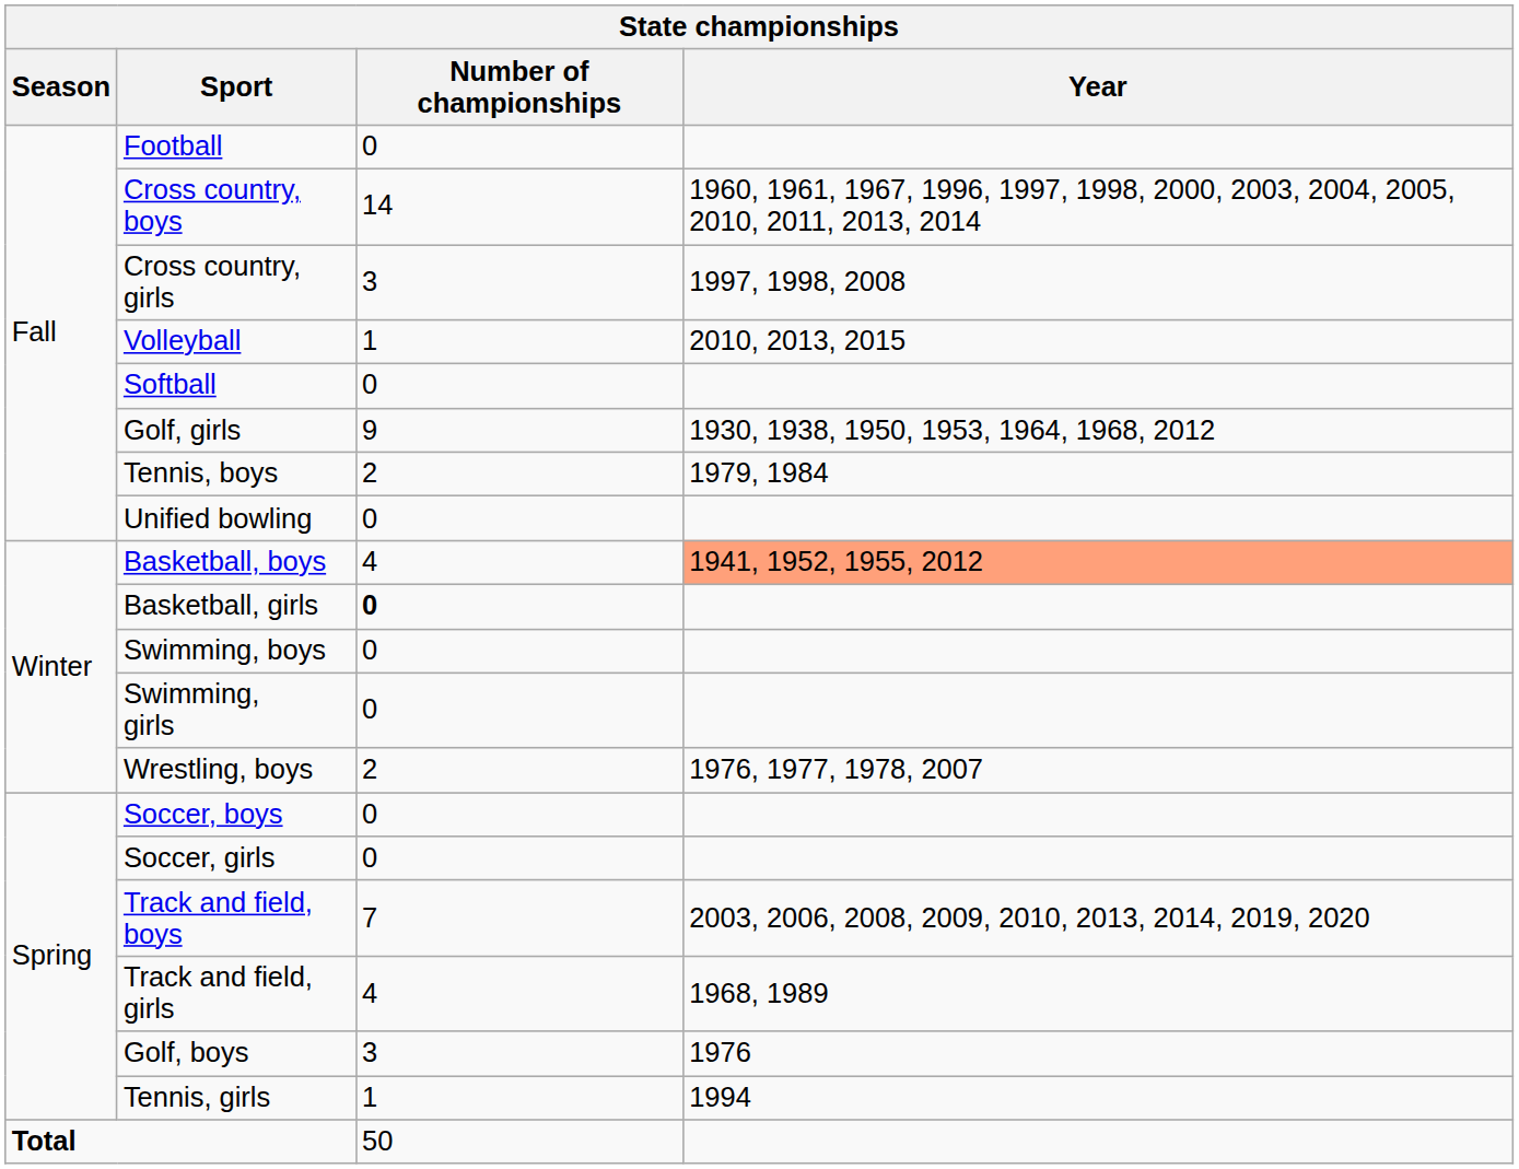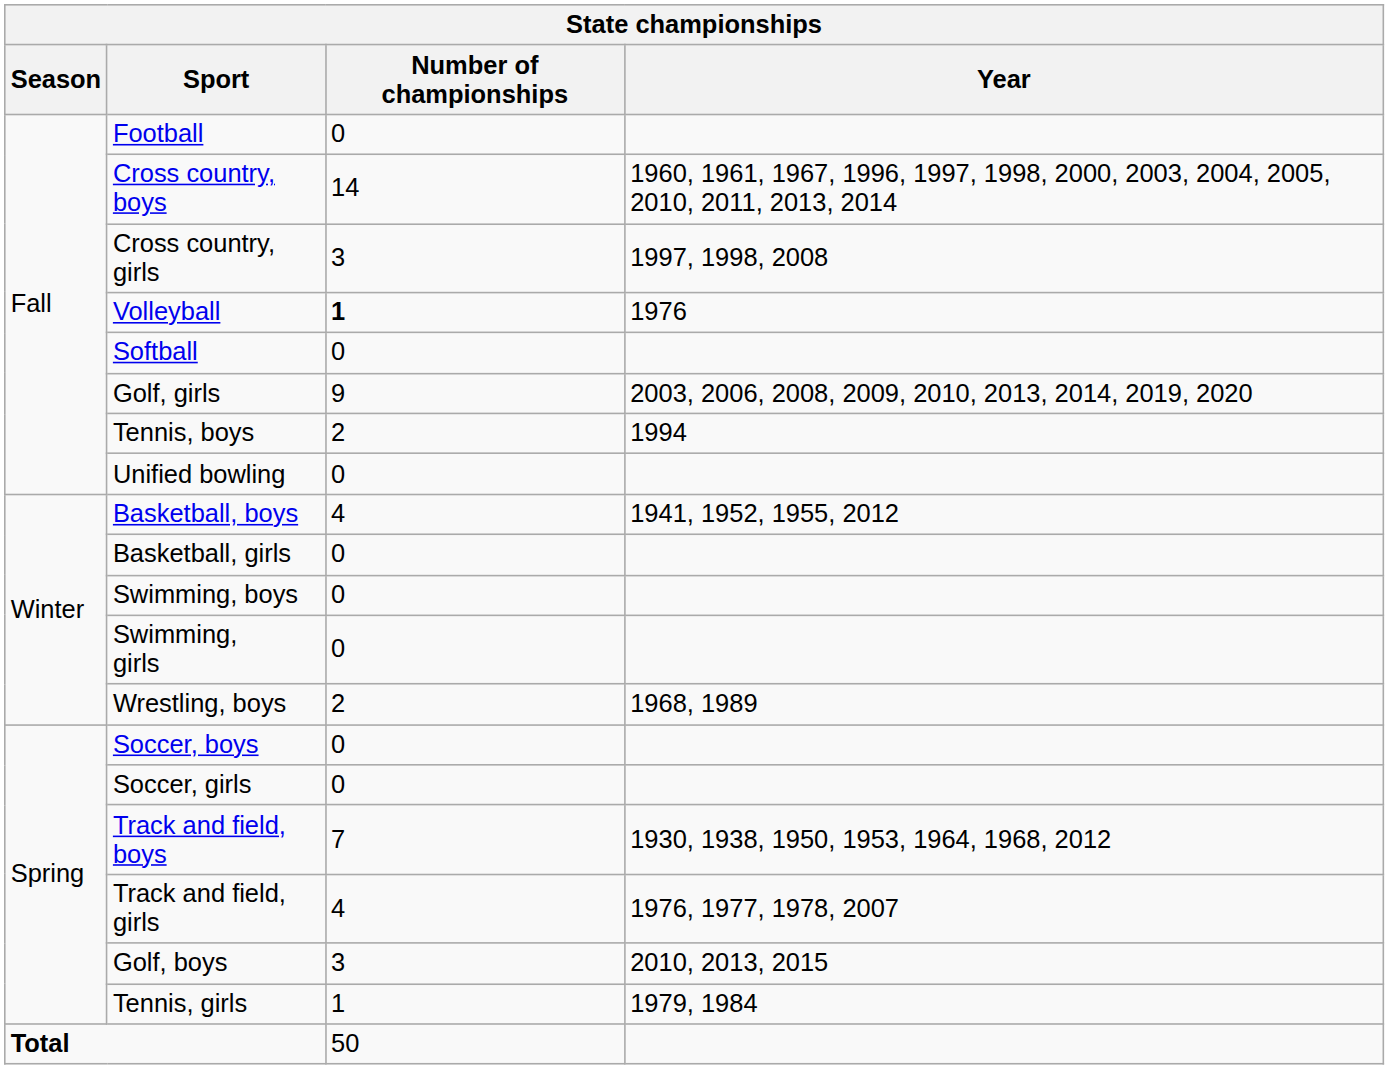Volleyball | Number of championships: normal -> bold
Volleyball | Year: 2010, 2013, 2015 -> 1976
Golf, girls | Year: 1930, 1938, 1950, 1953, 1964, 1968, 2012 -> 2003, 2006, 2008, 2009, 2010, 2013, 2014, 2019, 2020
Tennis, boys | Year: 1979, 1984 -> 1994
Basketball, boys | Year: lightsalmon background -> no background
Basketball, girls | Number of championships: bold -> normal
Wrestling, boys | Year: 1976, 1977, 1978, 2007 -> 1968, 1989
Track and field, boys | Year: 2003, 2006, 2008, 2009, 2010, 2013, 2014, 2019, 2020 -> 1930, 1938, 1950, 1953, 1964, 1968, 2012
Track and field, girls | Year: 1968, 1989 -> 1976, 1977, 1978, 2007
Golf, boys | Year: 1976 -> 2010, 2013, 2015
Tennis, girls | Year: 1994 -> 1979, 1984
